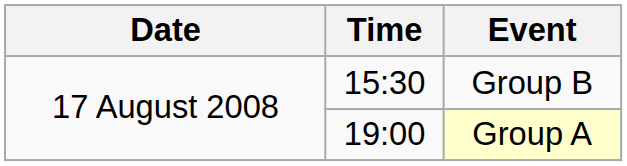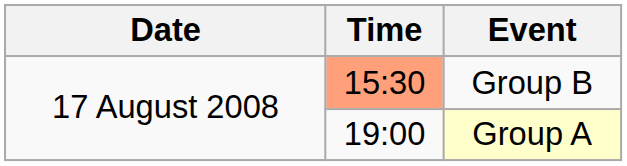Group B | Time: no background -> lightsalmon background
